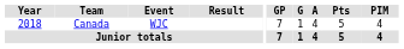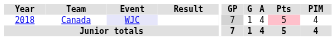Canada | Event: no background -> lavender background
Canada | GP: no background -> lightgrey background
Canada | Pts: no background -> pink background
